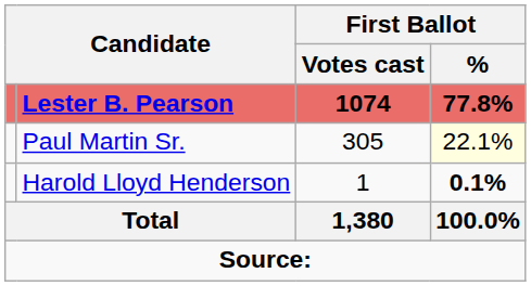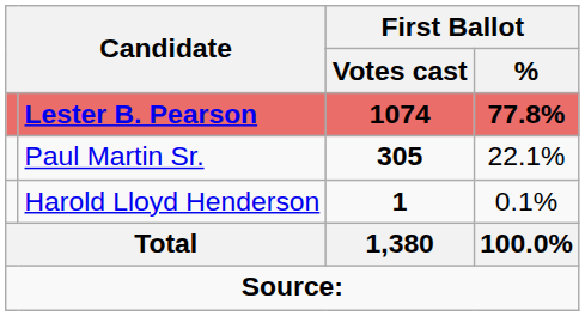Paul Martin Sr. | First Ballot / Votes cast: normal -> bold
Paul Martin Sr. | First Ballot / %: lightyellow background -> no background
Harold Lloyd Henderson | First Ballot / Votes cast: normal -> bold
Harold Lloyd Henderson | First Ballot / %: bold -> normal
